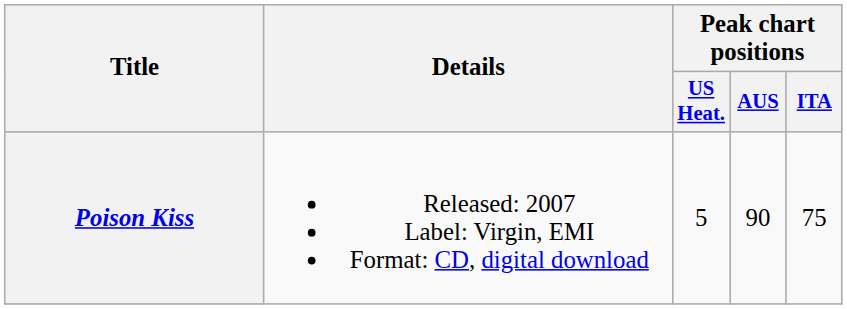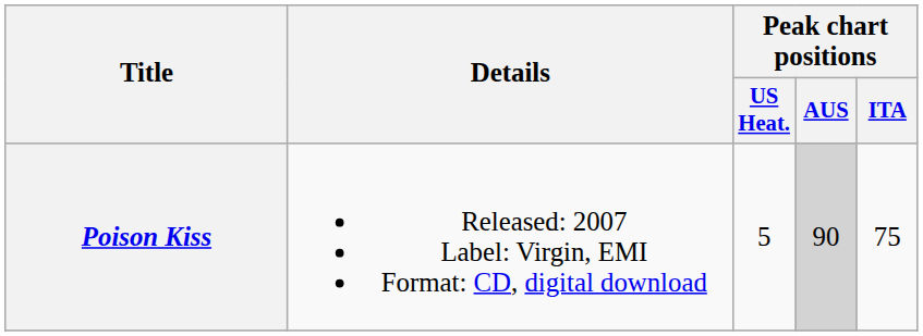Poison Kiss | Peak chart positions / AUS: no background -> lightgrey background
